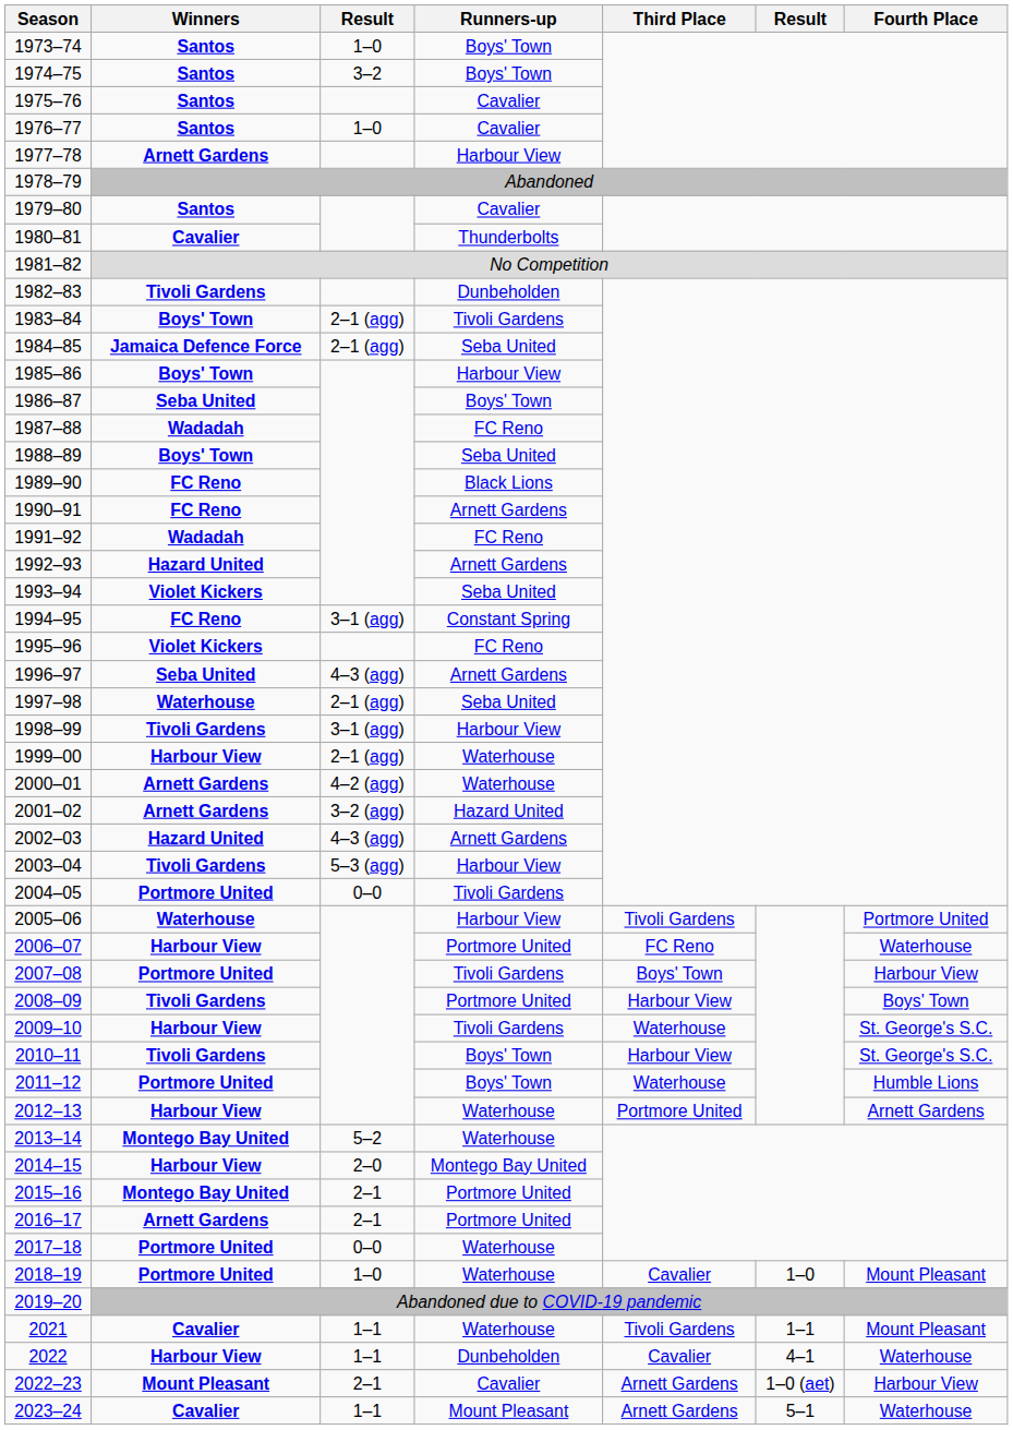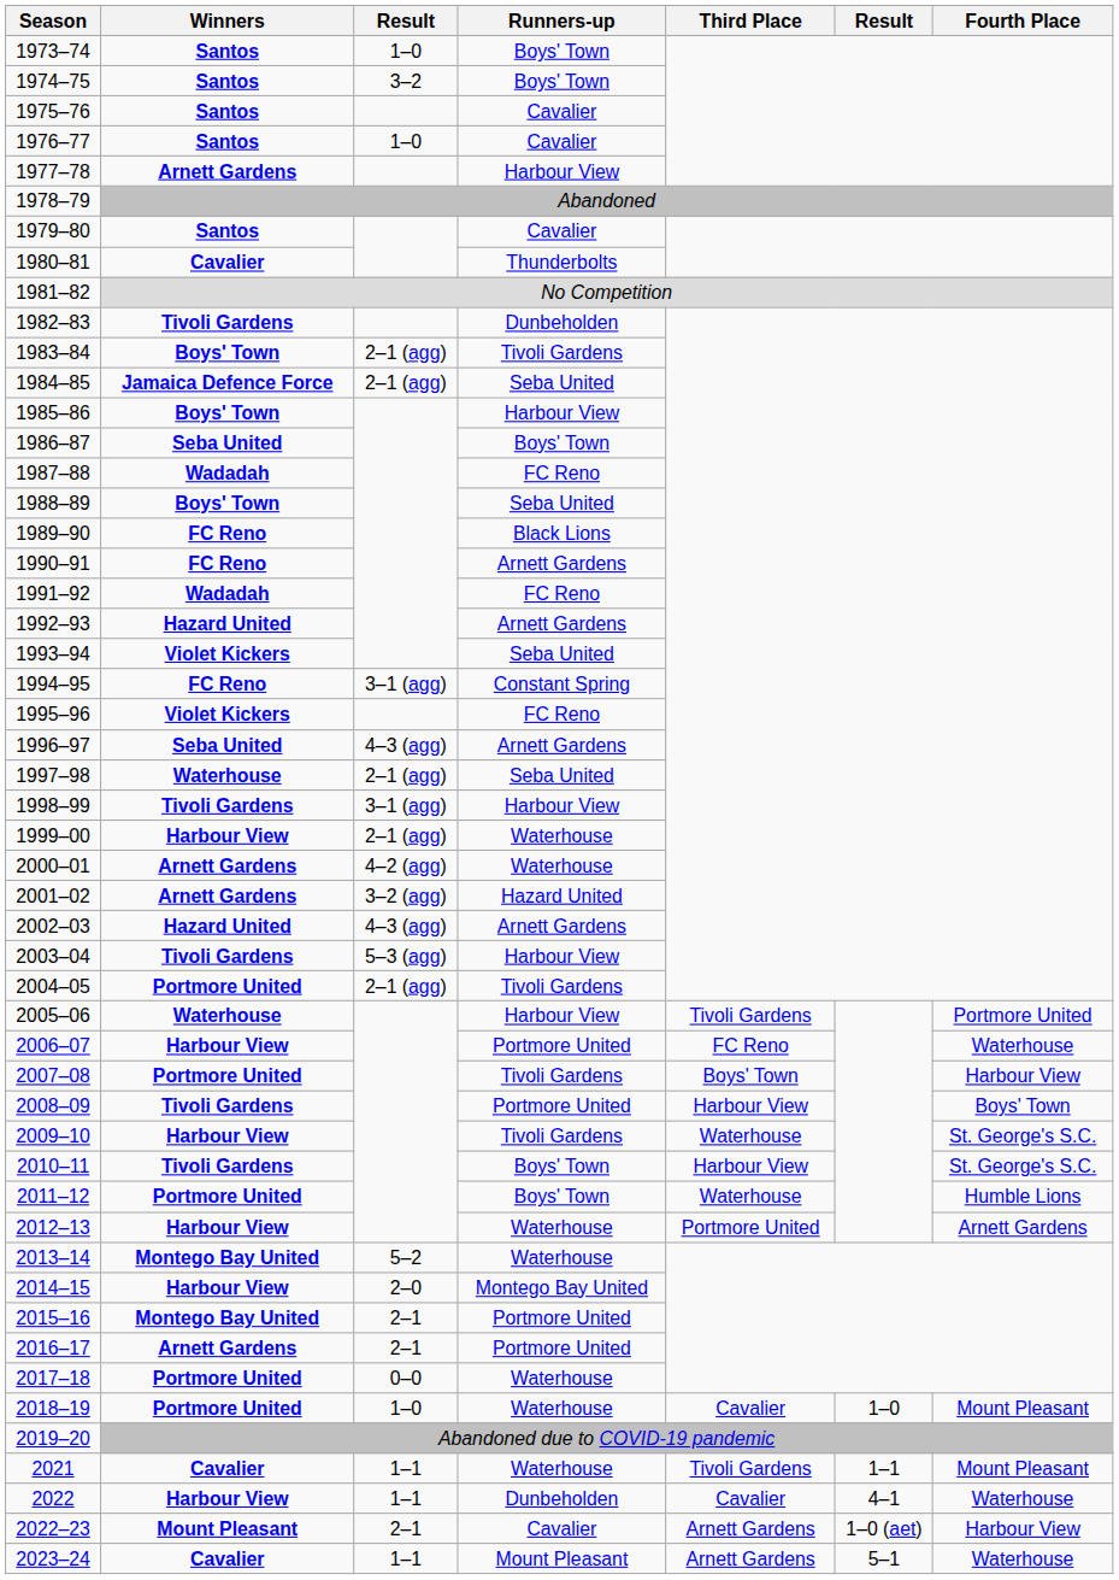2004–05 | column 3: 0–0 -> 2–1 (agg)
